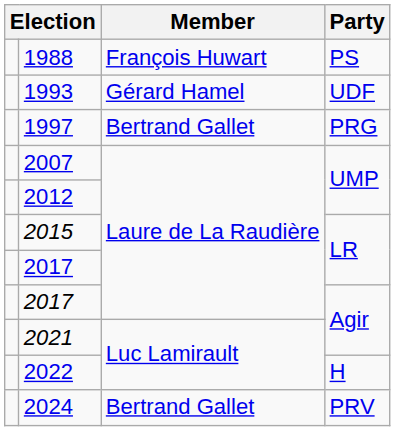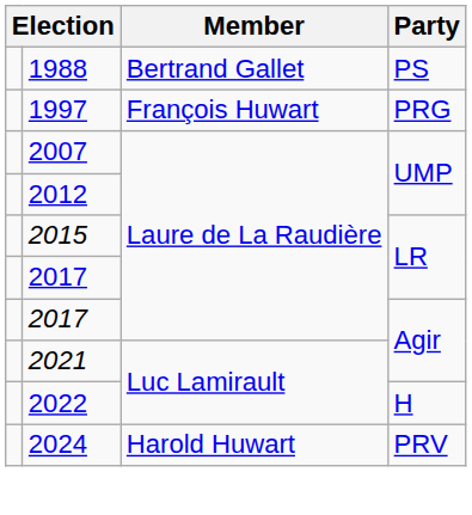1988 | Member: François Huwart -> Bertrand Gallet
- row: 1993 | Gérard Hamel | UDF
1997 | Member: Bertrand Gallet -> François Huwart
2024 | Member: Bertrand Gallet -> Harold Huwart
